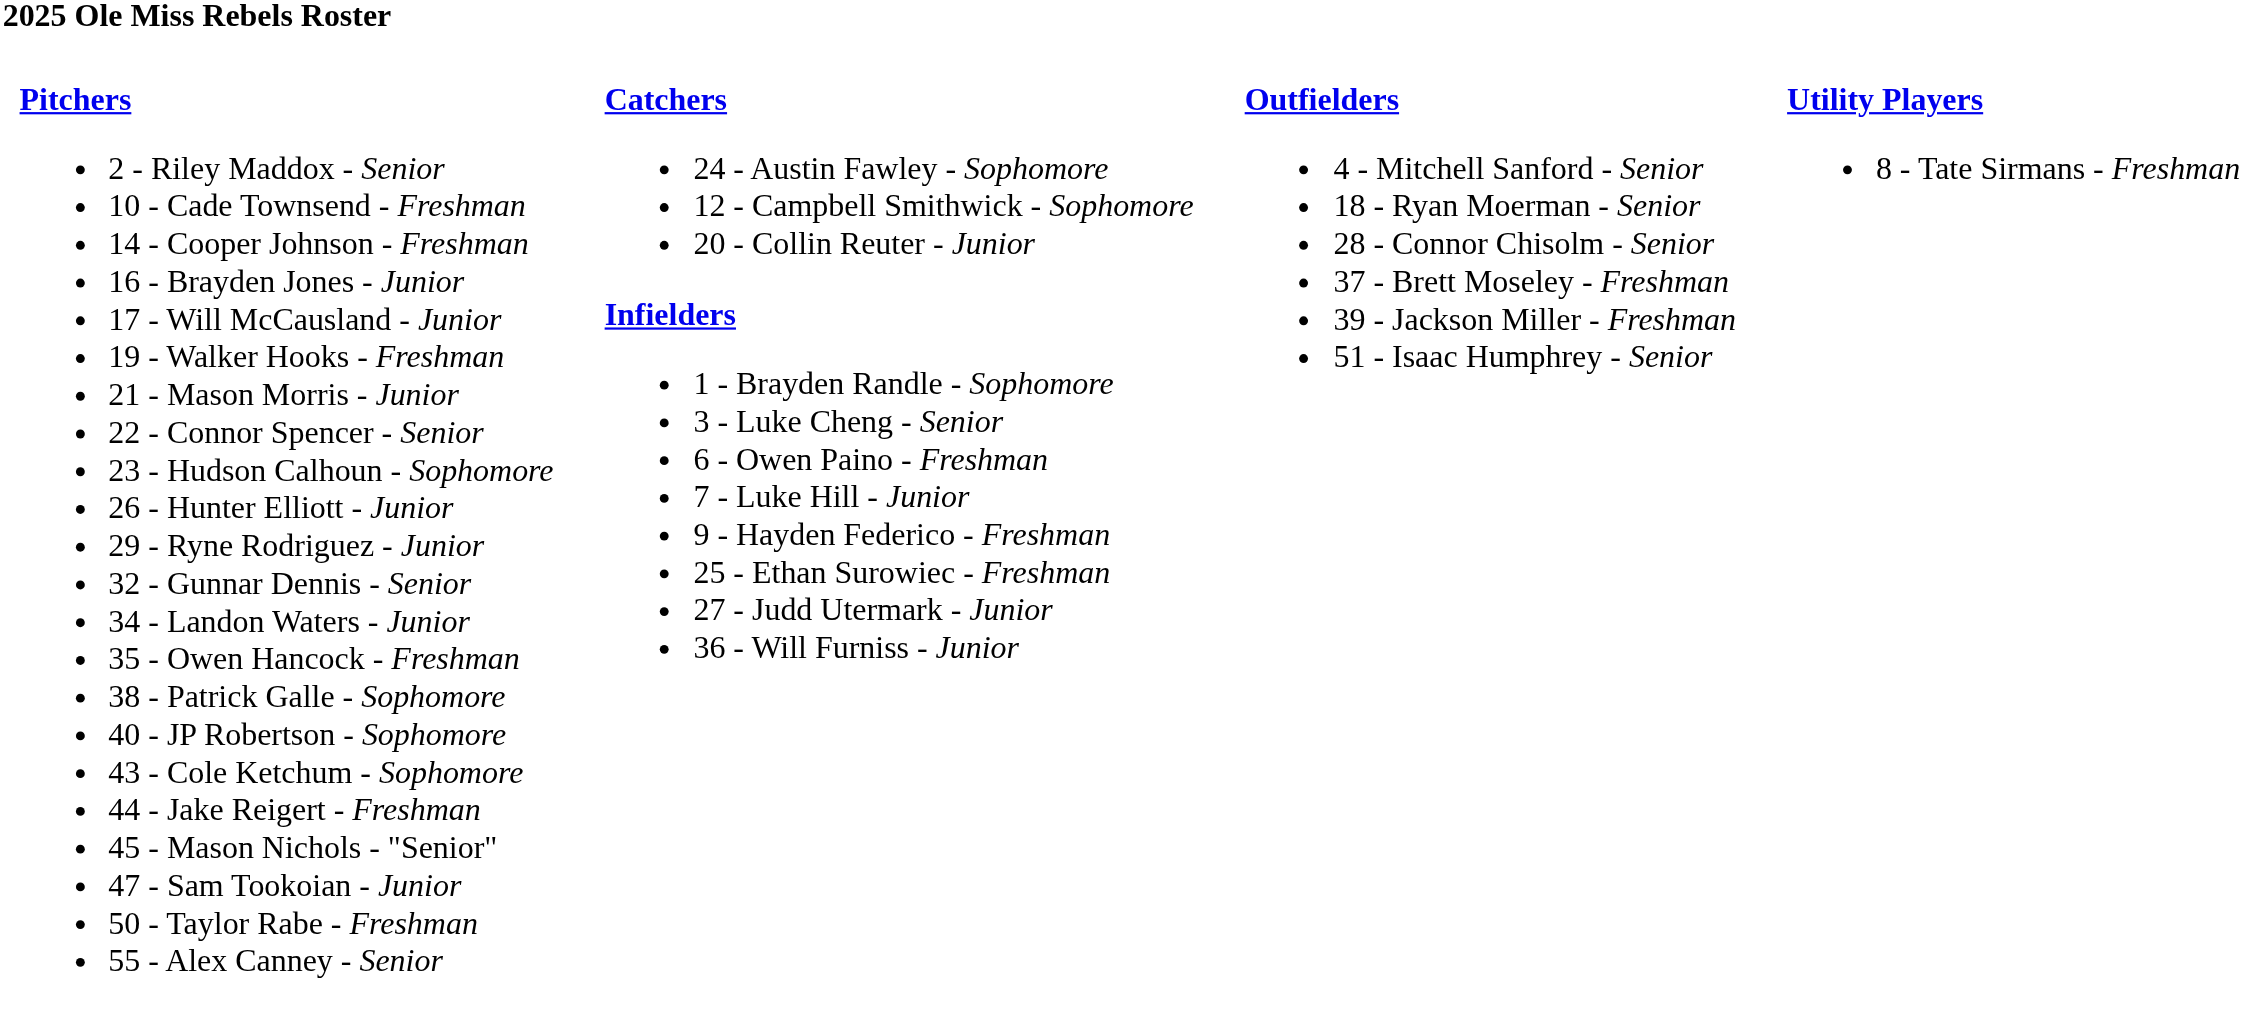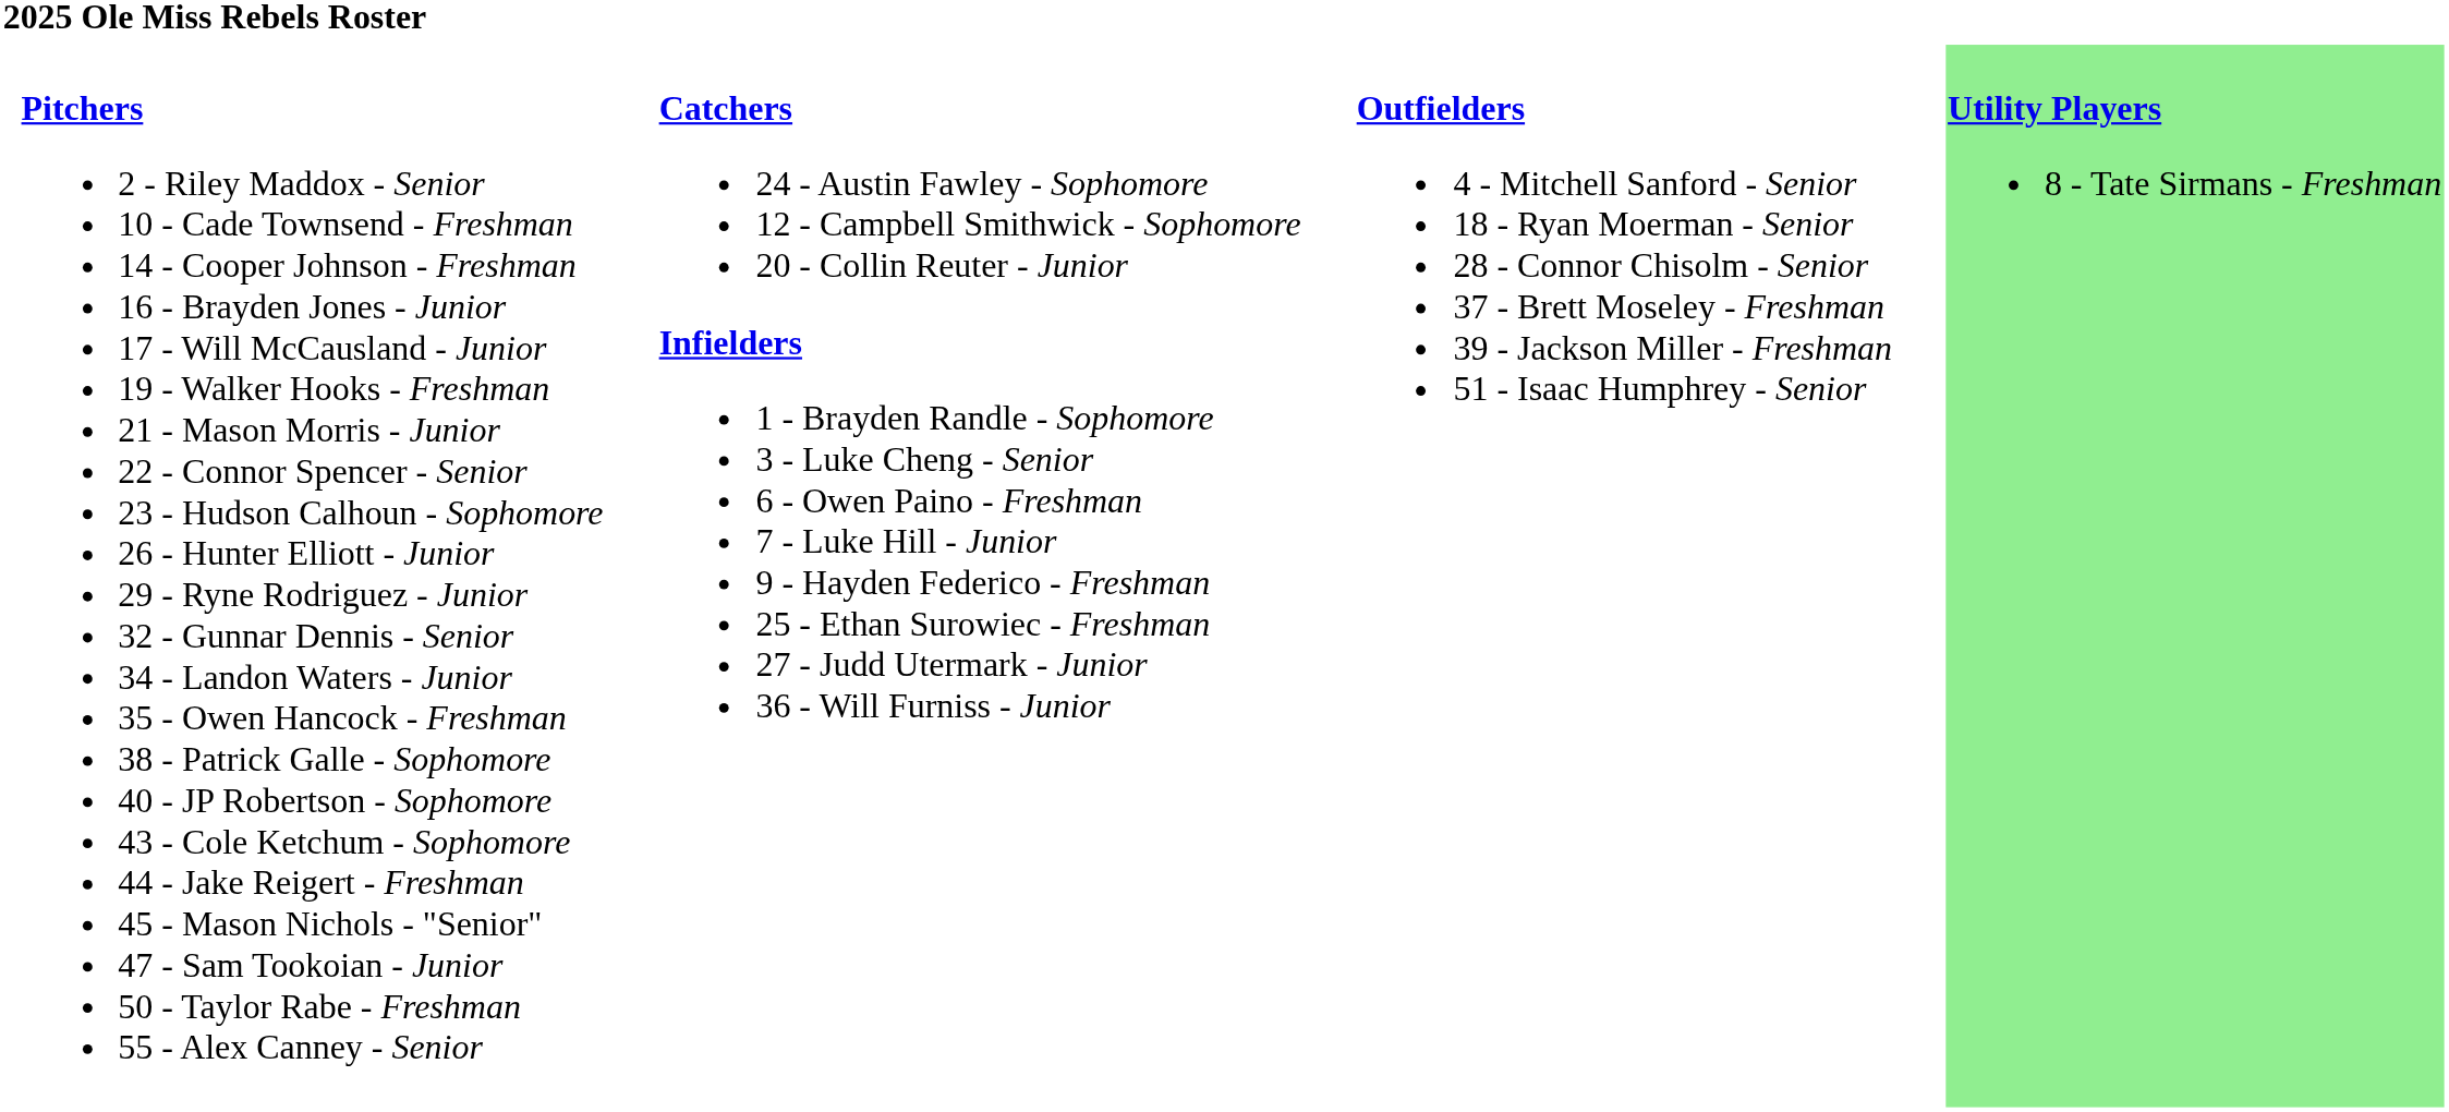row 2 | column 4: no background -> lightgreen background
